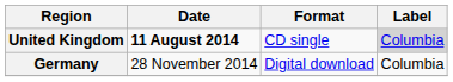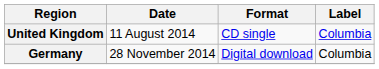United Kingdom | Date: bold -> normal
United Kingdom | Label: lightgrey background -> no background
